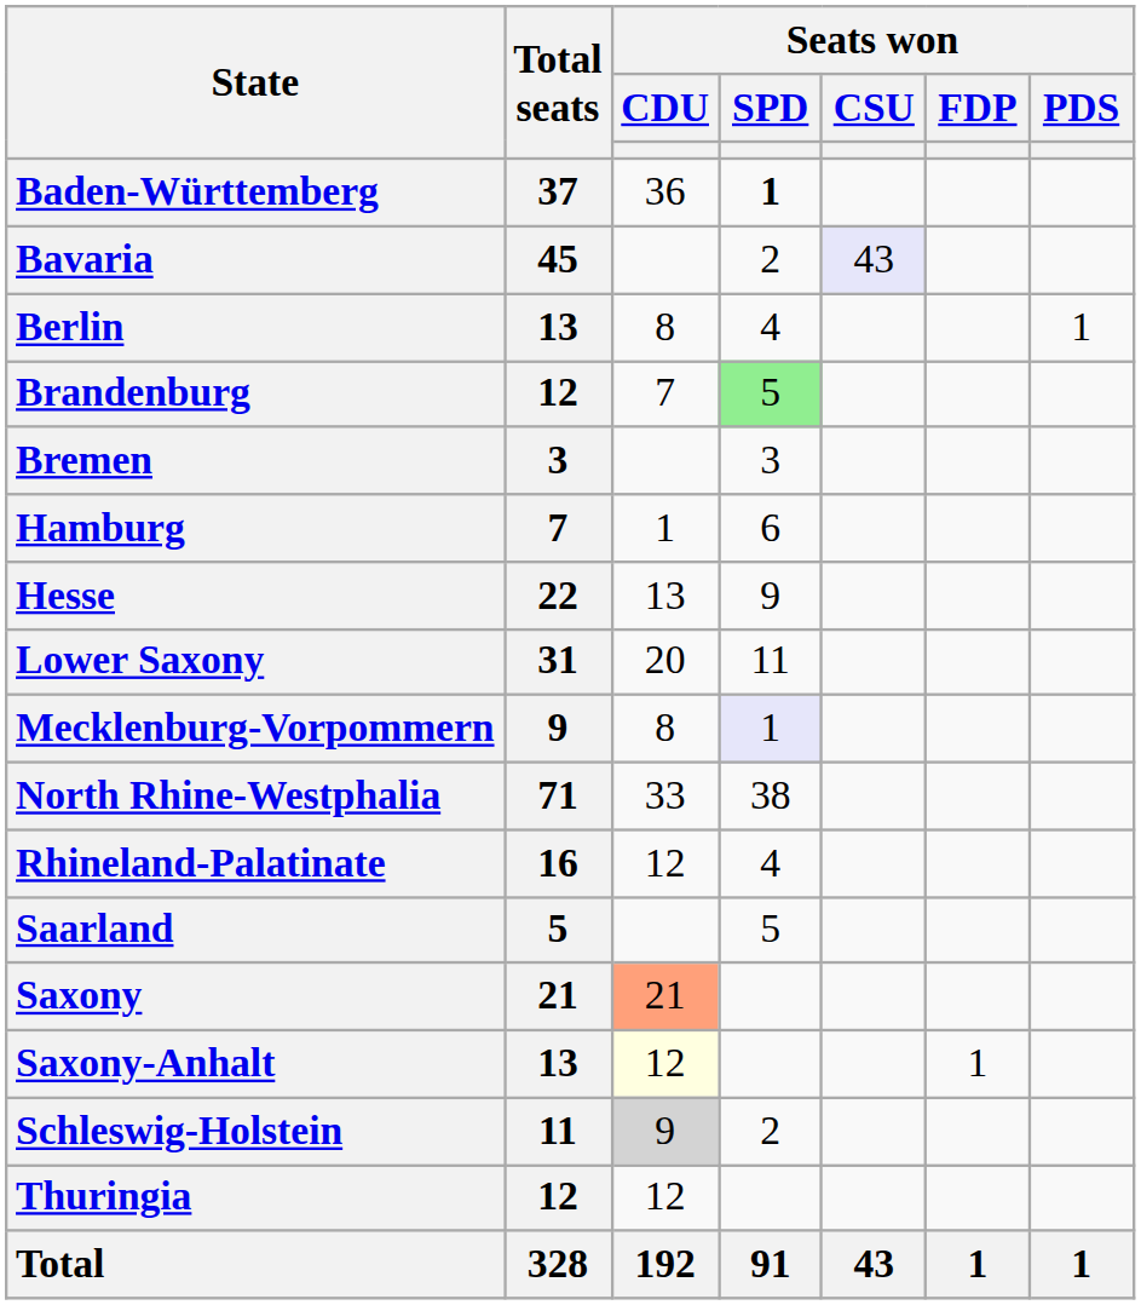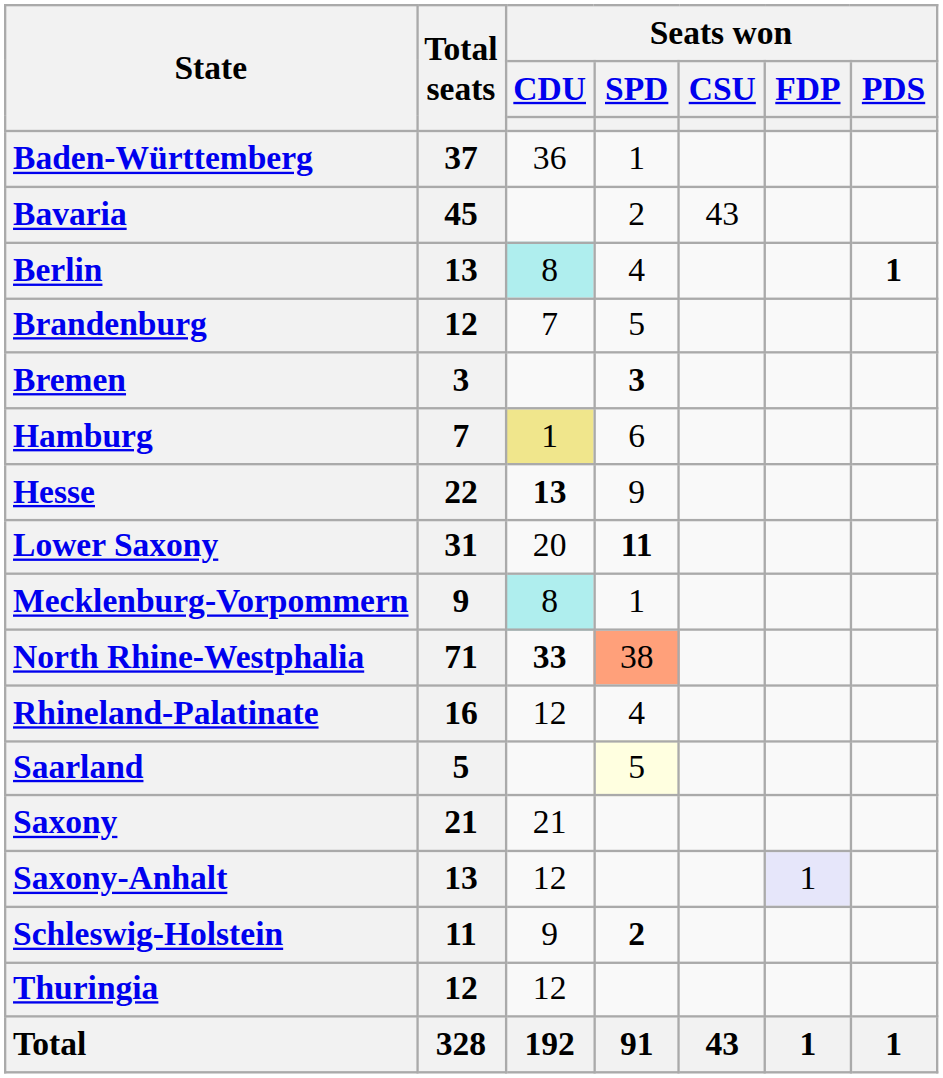Baden-Württemberg | Seats won / SPD: bold -> normal
Bavaria | Seats won / CSU: lavender background -> no background
Berlin | Seats won / CDU: no background -> paleturquoise background
Berlin | Seats won / PDS: normal -> bold
Brandenburg | Seats won / SPD: lightgreen background -> no background
Bremen | Seats won / SPD: normal -> bold
Hamburg | Seats won / CDU: no background -> khaki background
Hesse | Seats won / CDU: normal -> bold
Lower Saxony | Seats won / SPD: normal -> bold
Mecklenburg-Vorpommern | Seats won / CDU: no background -> paleturquoise background
Mecklenburg-Vorpommern | Seats won / SPD: lavender background -> no background
North Rhine-Westphalia | Seats won / CDU: normal -> bold
North Rhine-Westphalia | Seats won / SPD: no background -> lightsalmon background
Saarland | Seats won / SPD: no background -> lightyellow background
Saxony | Seats won / CDU: lightsalmon background -> no background
Saxony-Anhalt | Seats won / CDU: lightyellow background -> no background
Saxony-Anhalt | Seats won / FDP: no background -> lavender background
Schleswig-Holstein | Seats won / CDU: lightgrey background -> no background
Schleswig-Holstein | Seats won / SPD: normal -> bold
